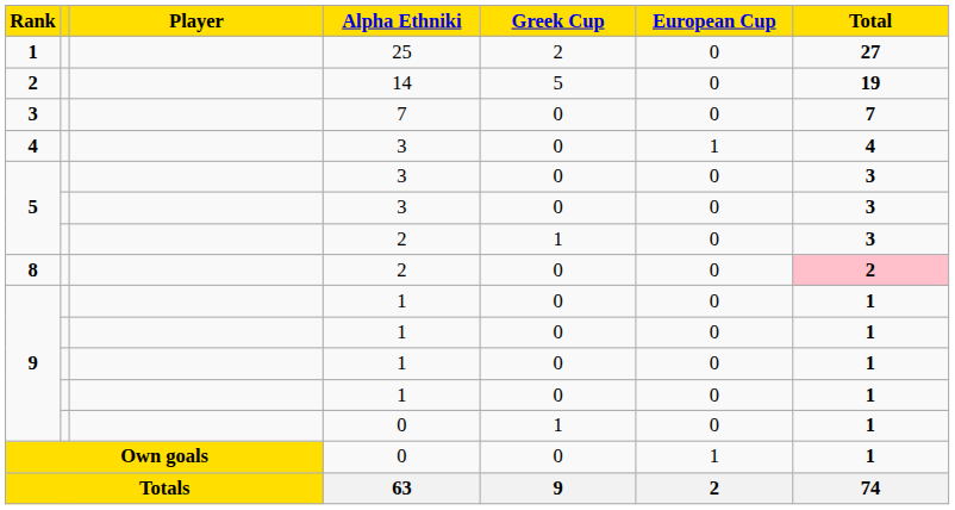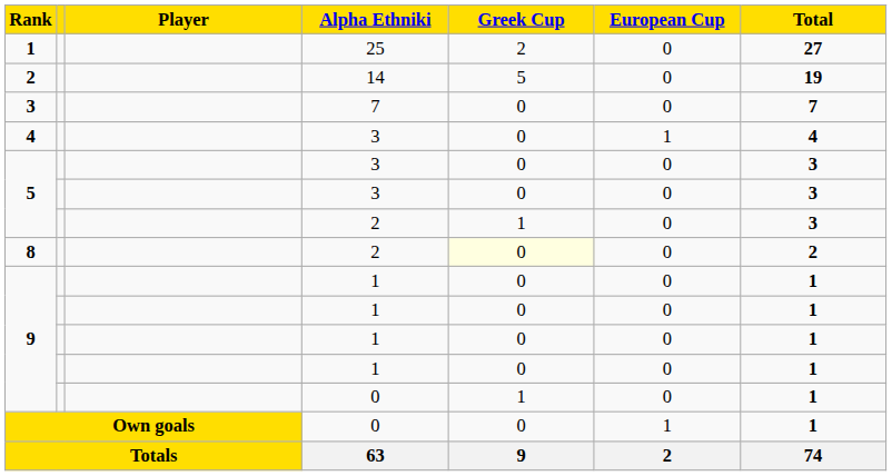8 | Greek Cup: no background -> lightyellow background
8 | Total: pink background -> no background
